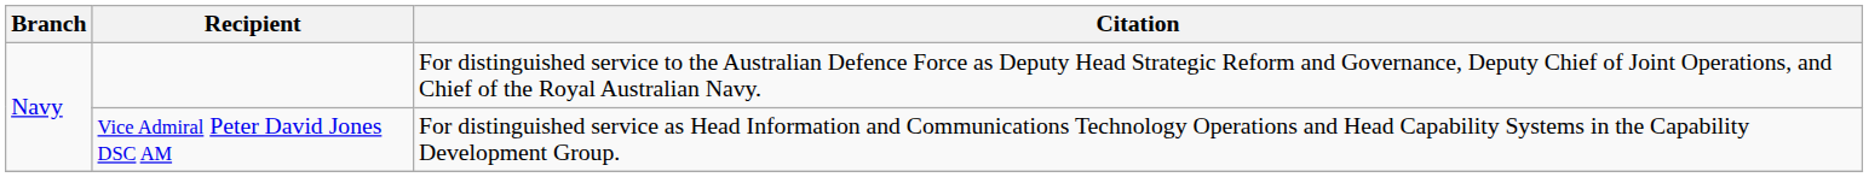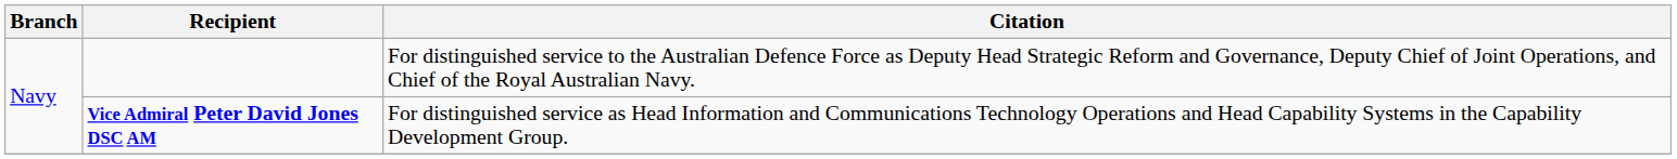Vice Admiral Peter David Jones DSC AM | Recipient: normal -> bold
